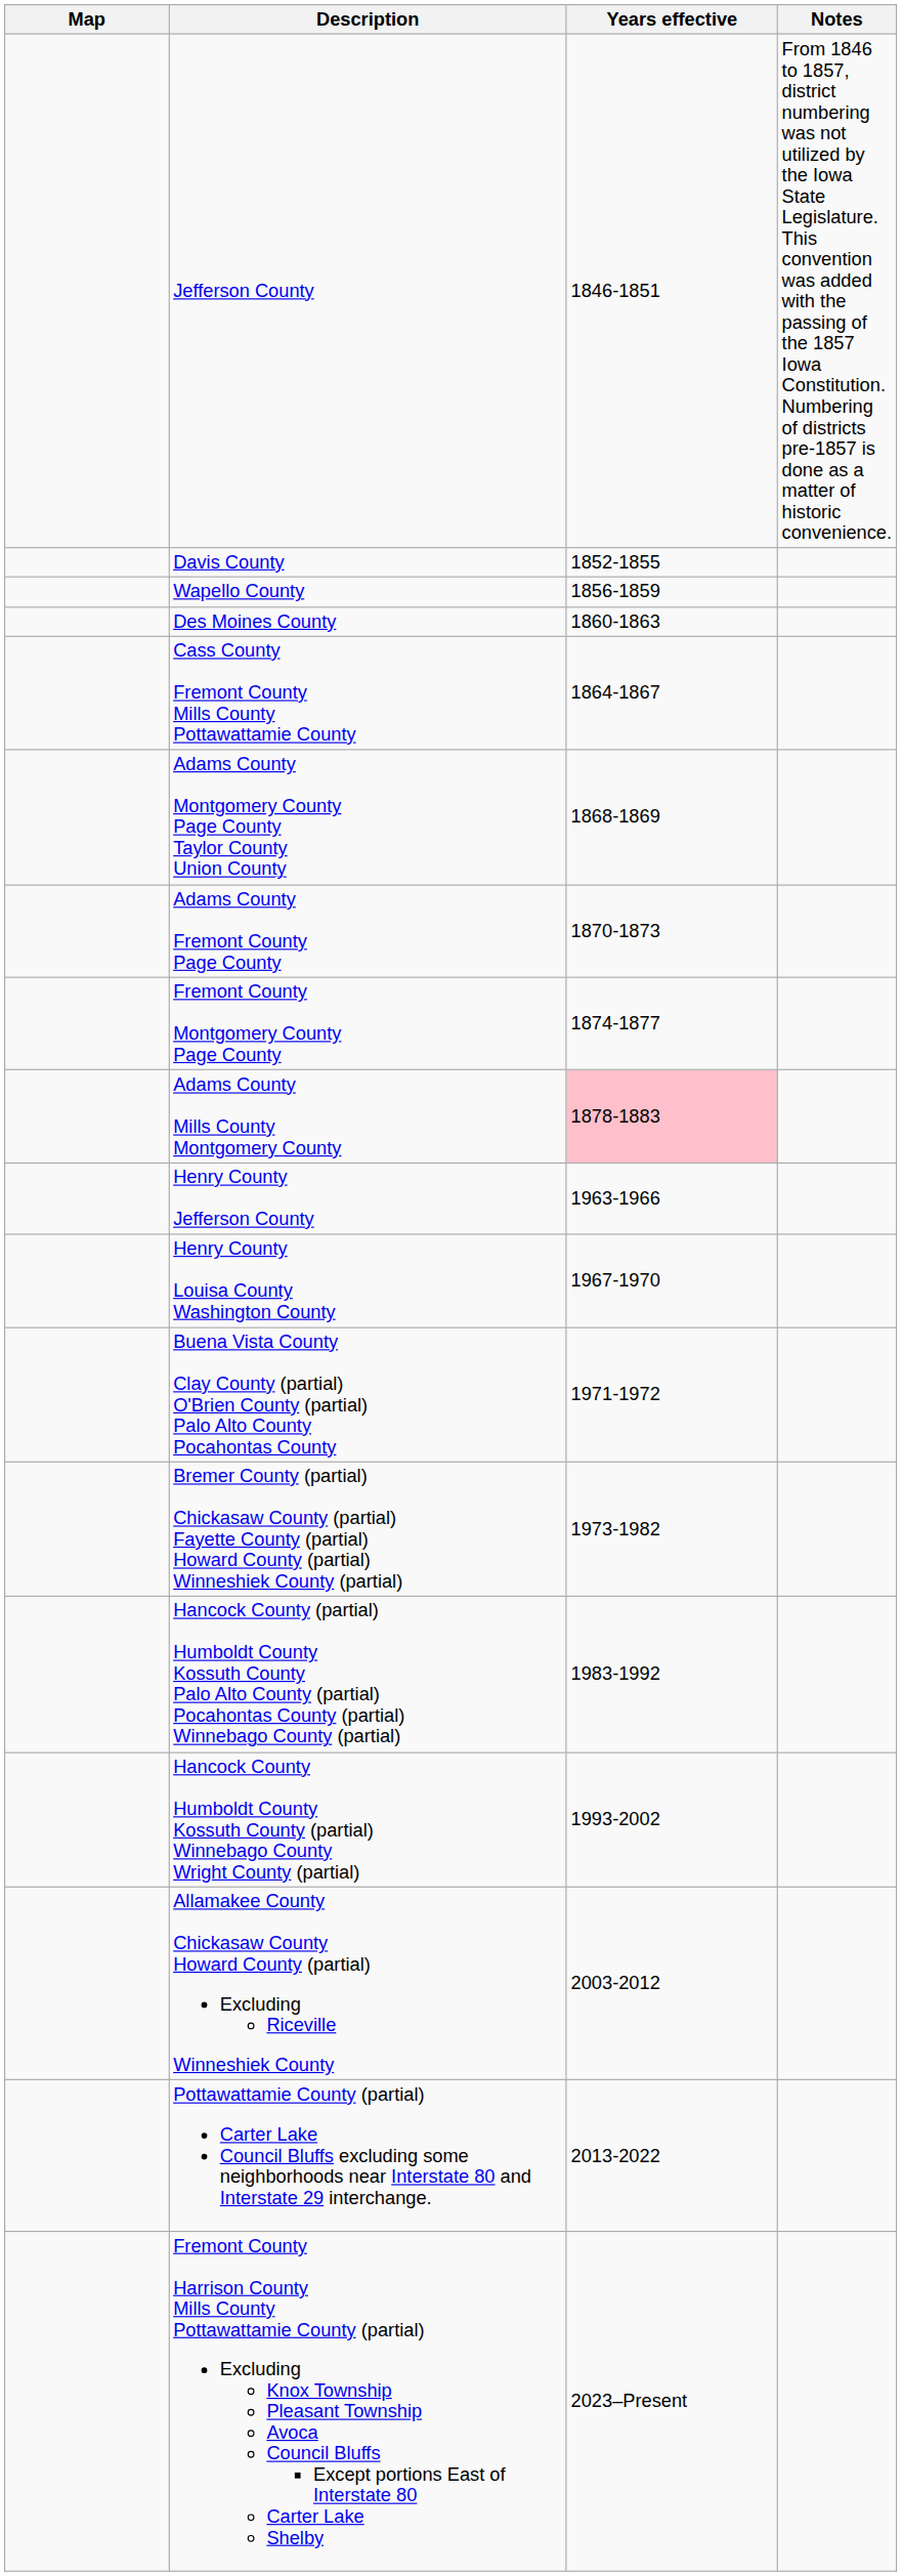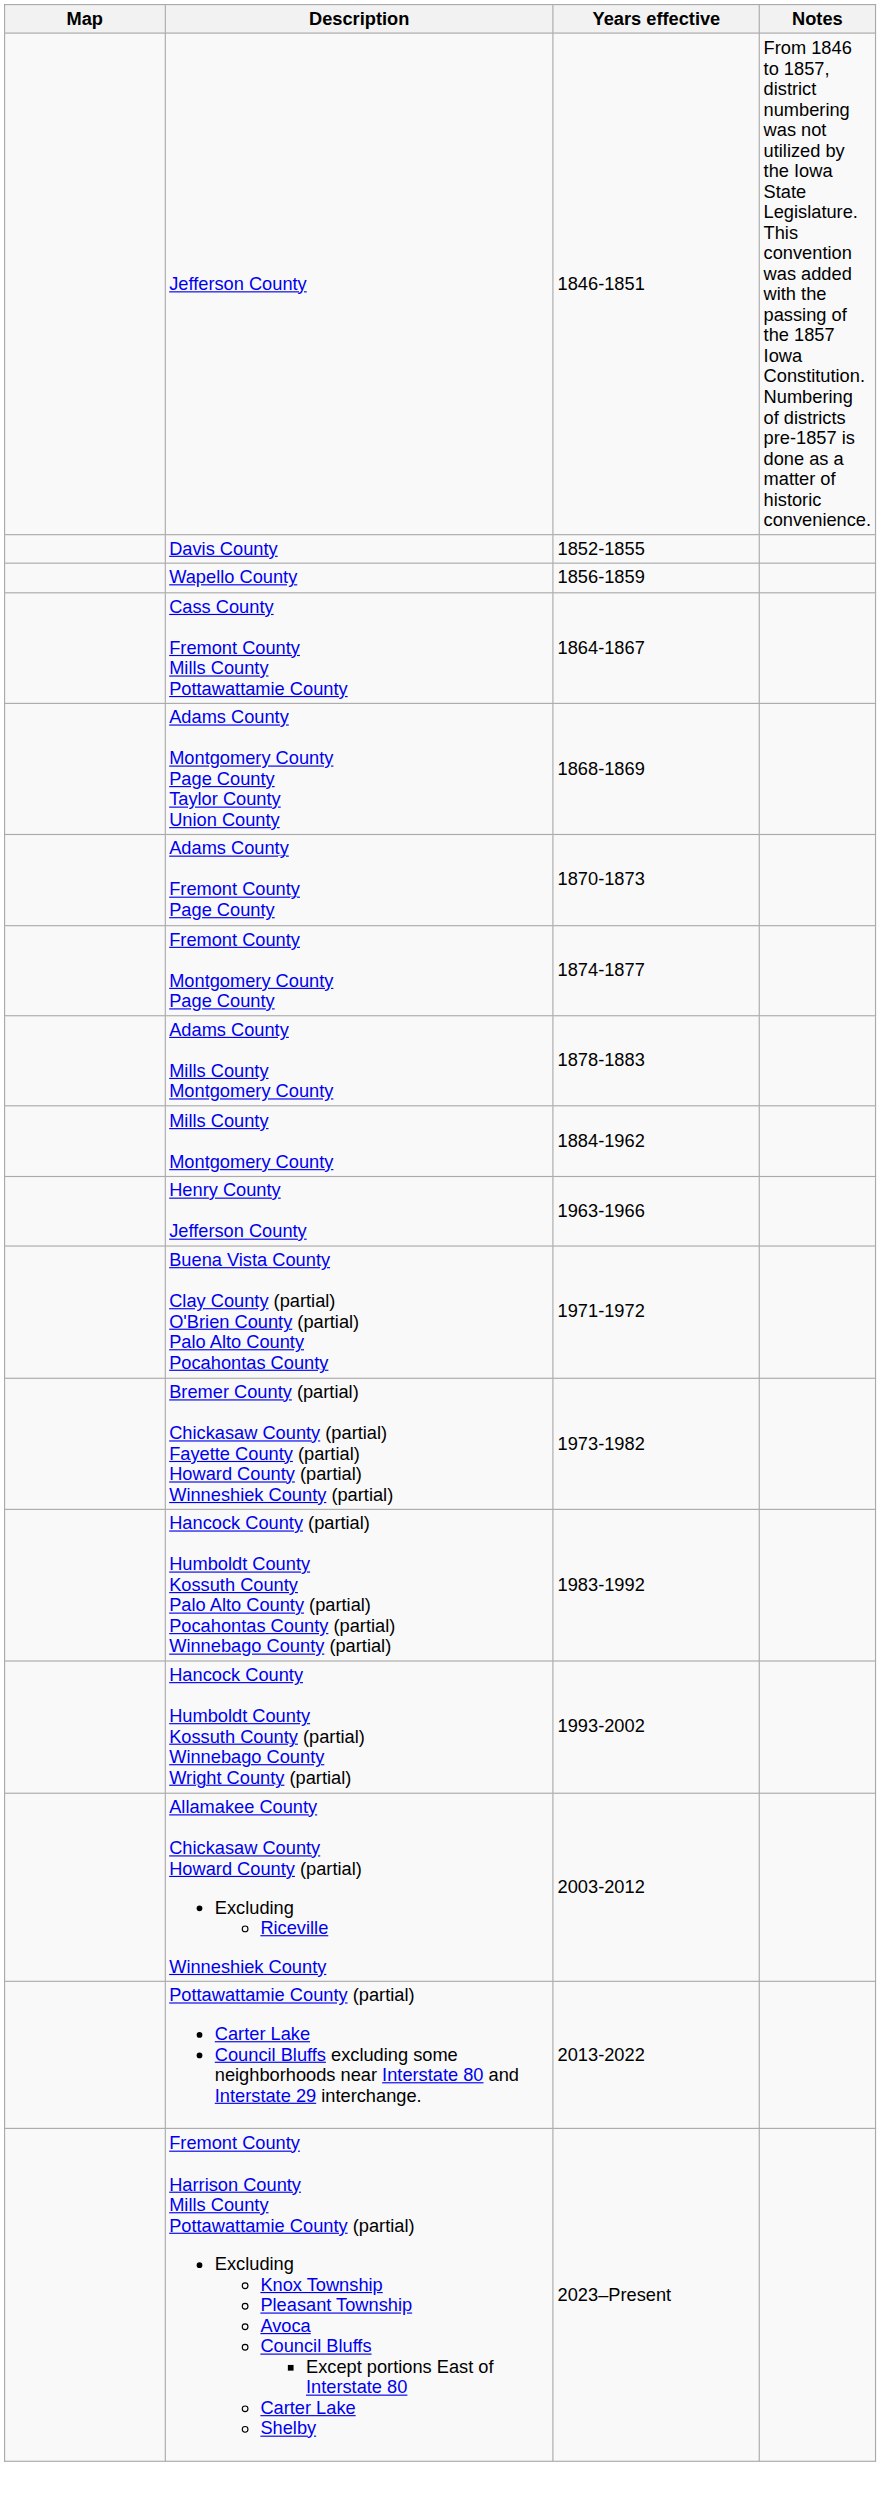- row: Des Moines County | 1860-1863
Adams County Mills County Montgomery County | Years effective: pink background -> no background
+ row: Mills County Montgomery County | 1884-1962
- row: Henry County Louisa County Washington County | 1967-1970
